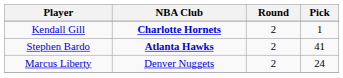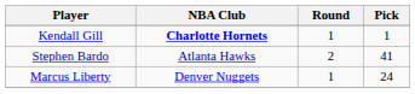Kendall Gill | Round: 2 -> 1
Stephen Bardo | NBA Club: bold -> normal
Marcus Liberty | Round: 2 -> 1
